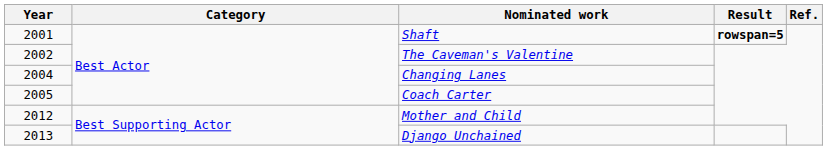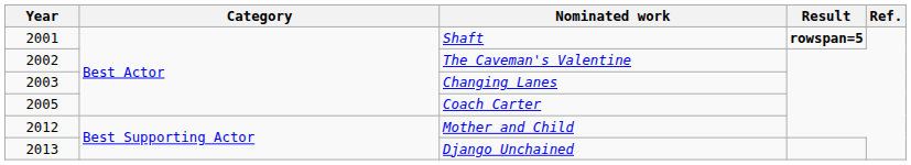Changing Lanes | Year: 2004 -> 2003
